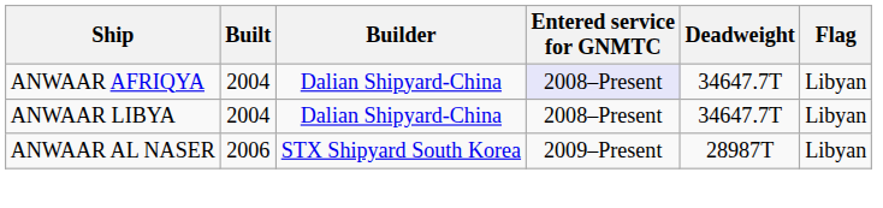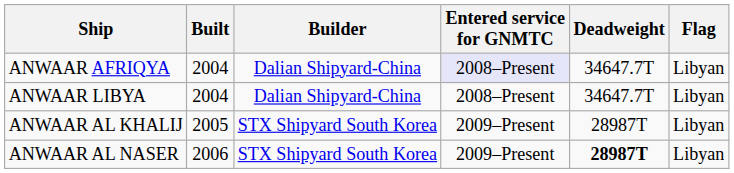+ row: ANWAAR AL KHALIJ | 2005 | STX Shipyard South Korea | 2009–Present | 28987T | Libyan
ANWAAR AL NASER | Deadweight: normal -> bold
